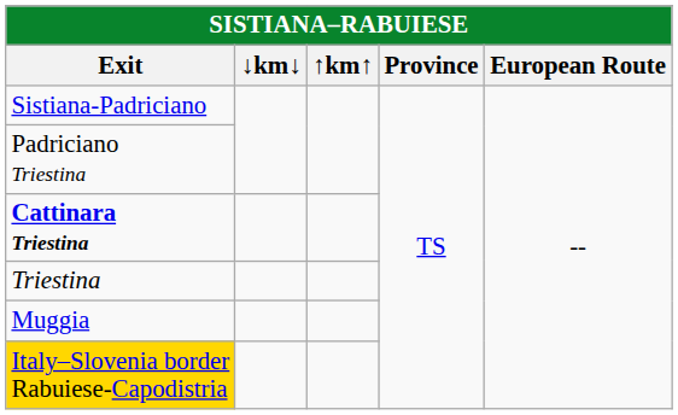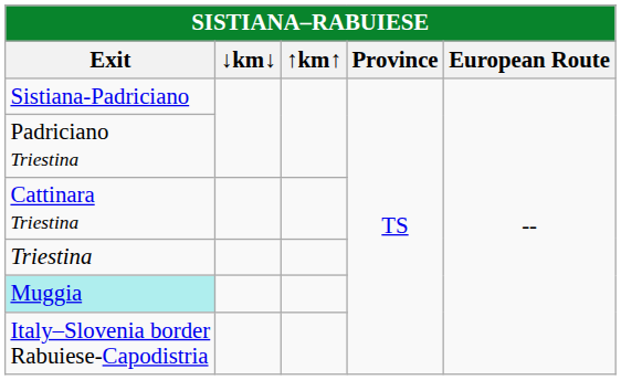Cattinara Triestina | Exit: bold -> normal
Muggia | Exit: no background -> paleturquoise background
Italy–Slovenia border Rabuiese-Capodistria | Exit: gold background -> no background
